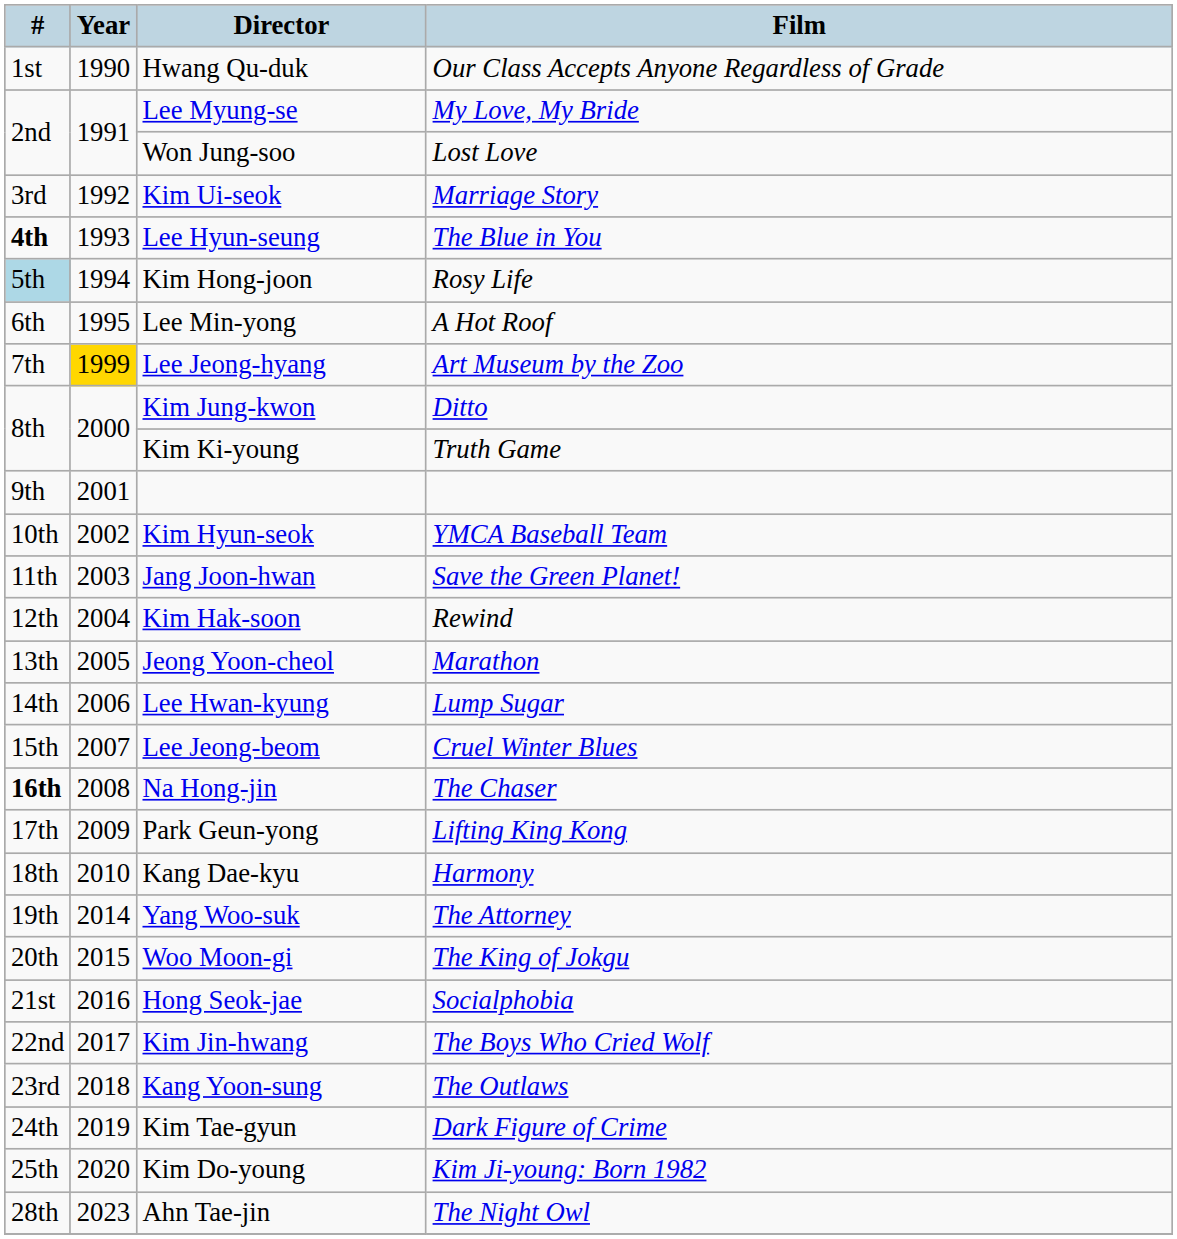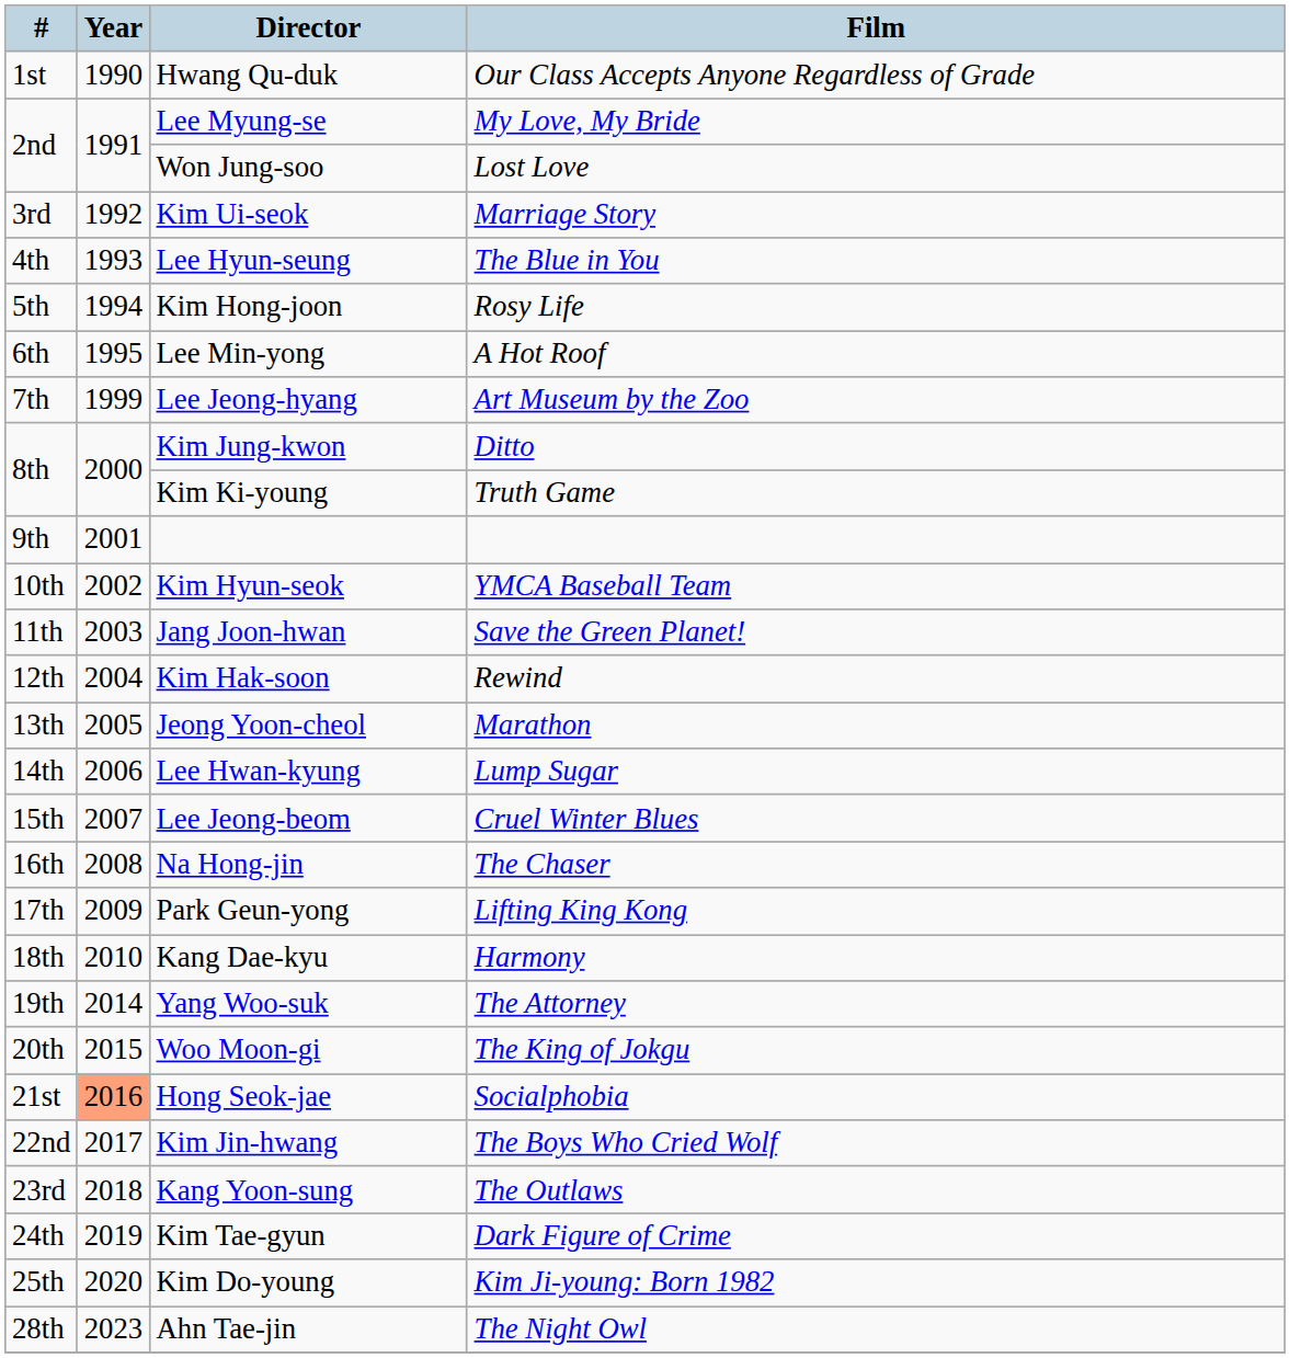Lee Hyun-seung | #: bold -> normal
Kim Hong-joon | #: lightblue background -> no background
Lee Jeong-hyang | Year: gold background -> no background
Na Hong-jin | #: bold -> normal
Hong Seok-jae | Year: no background -> lightsalmon background
